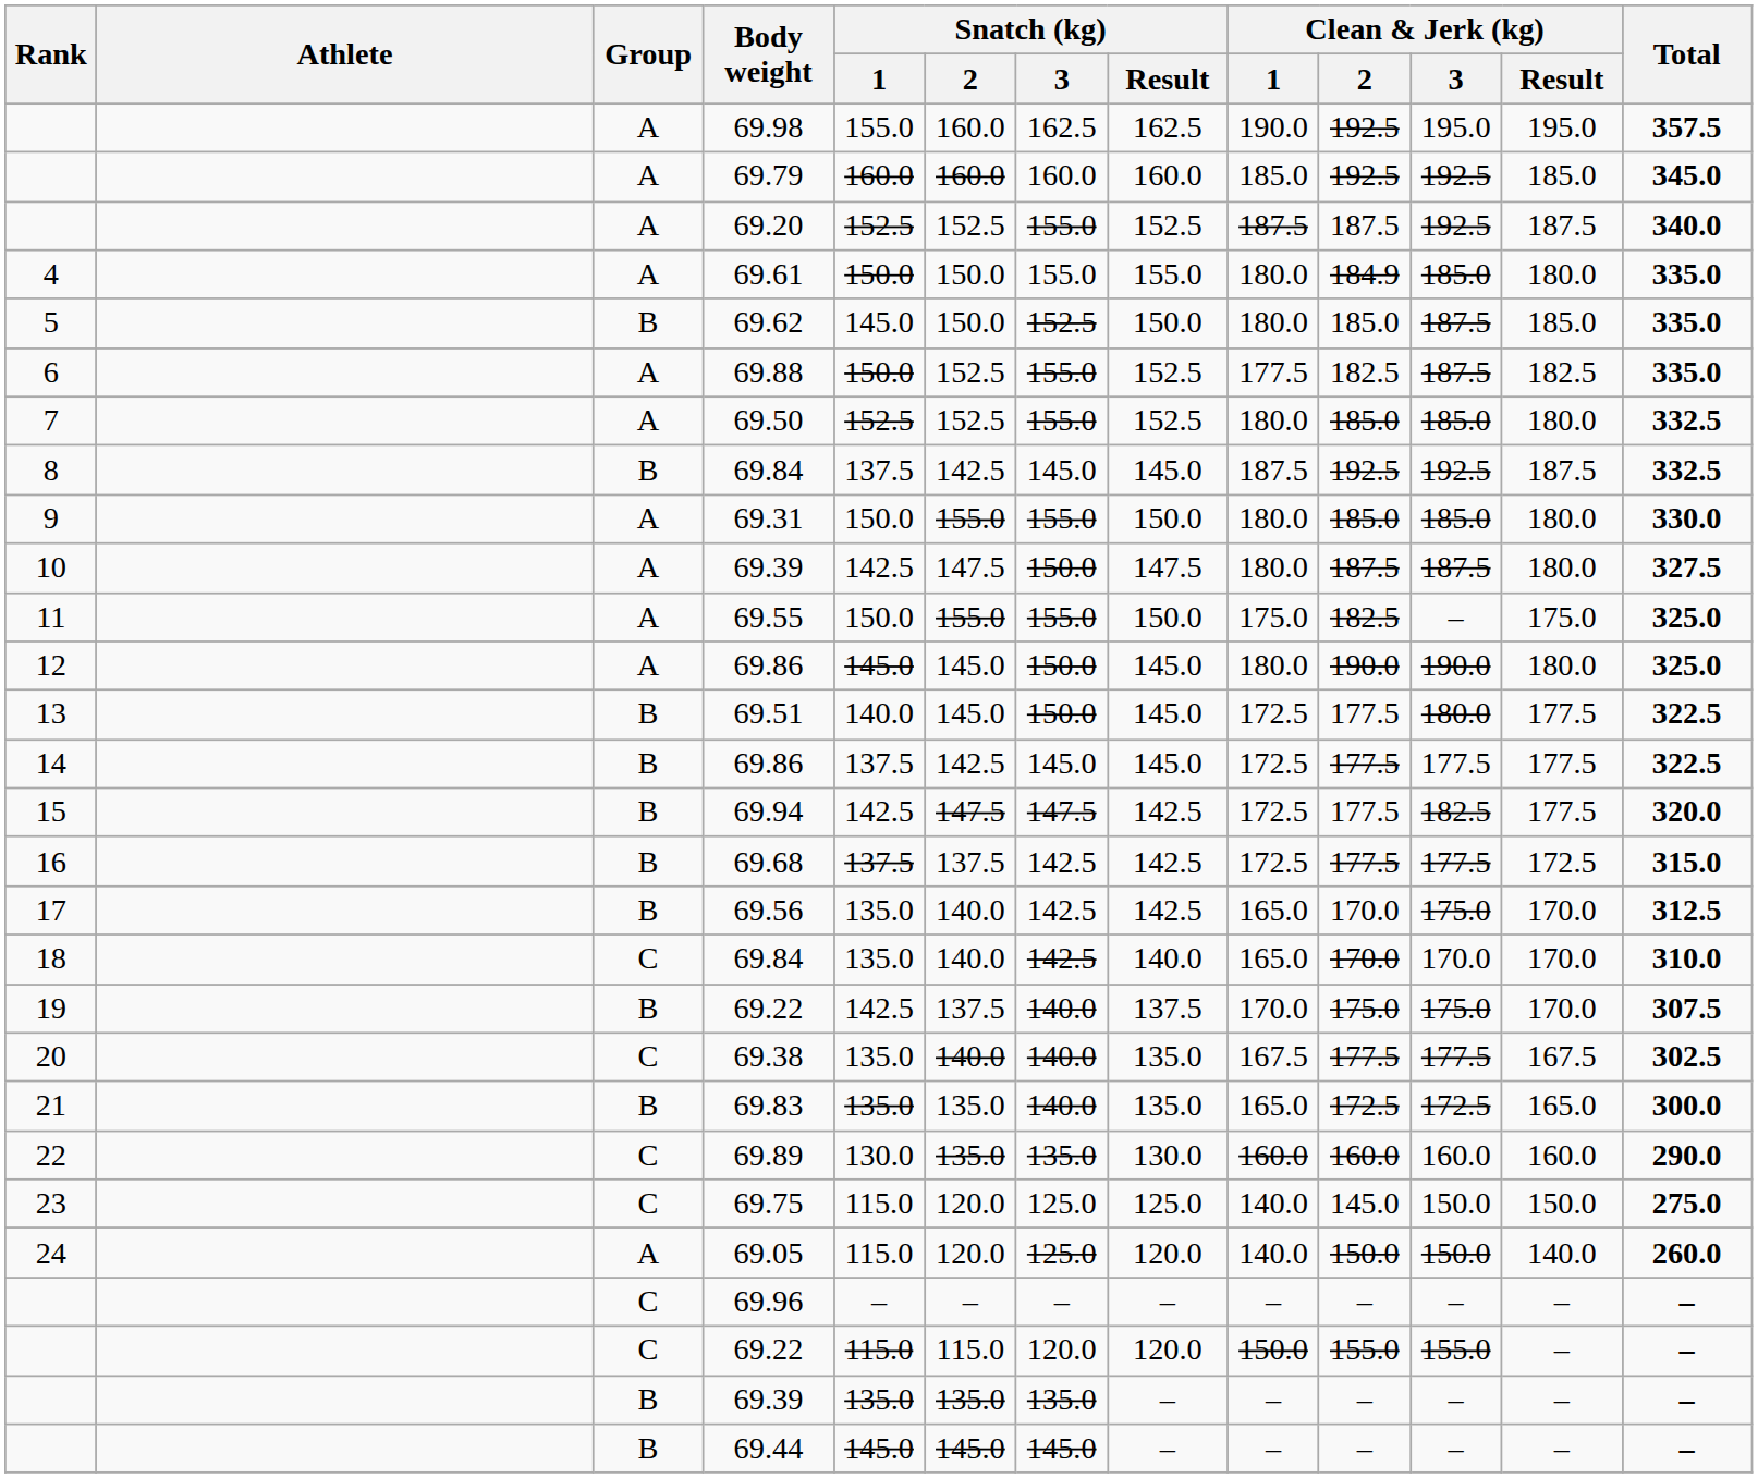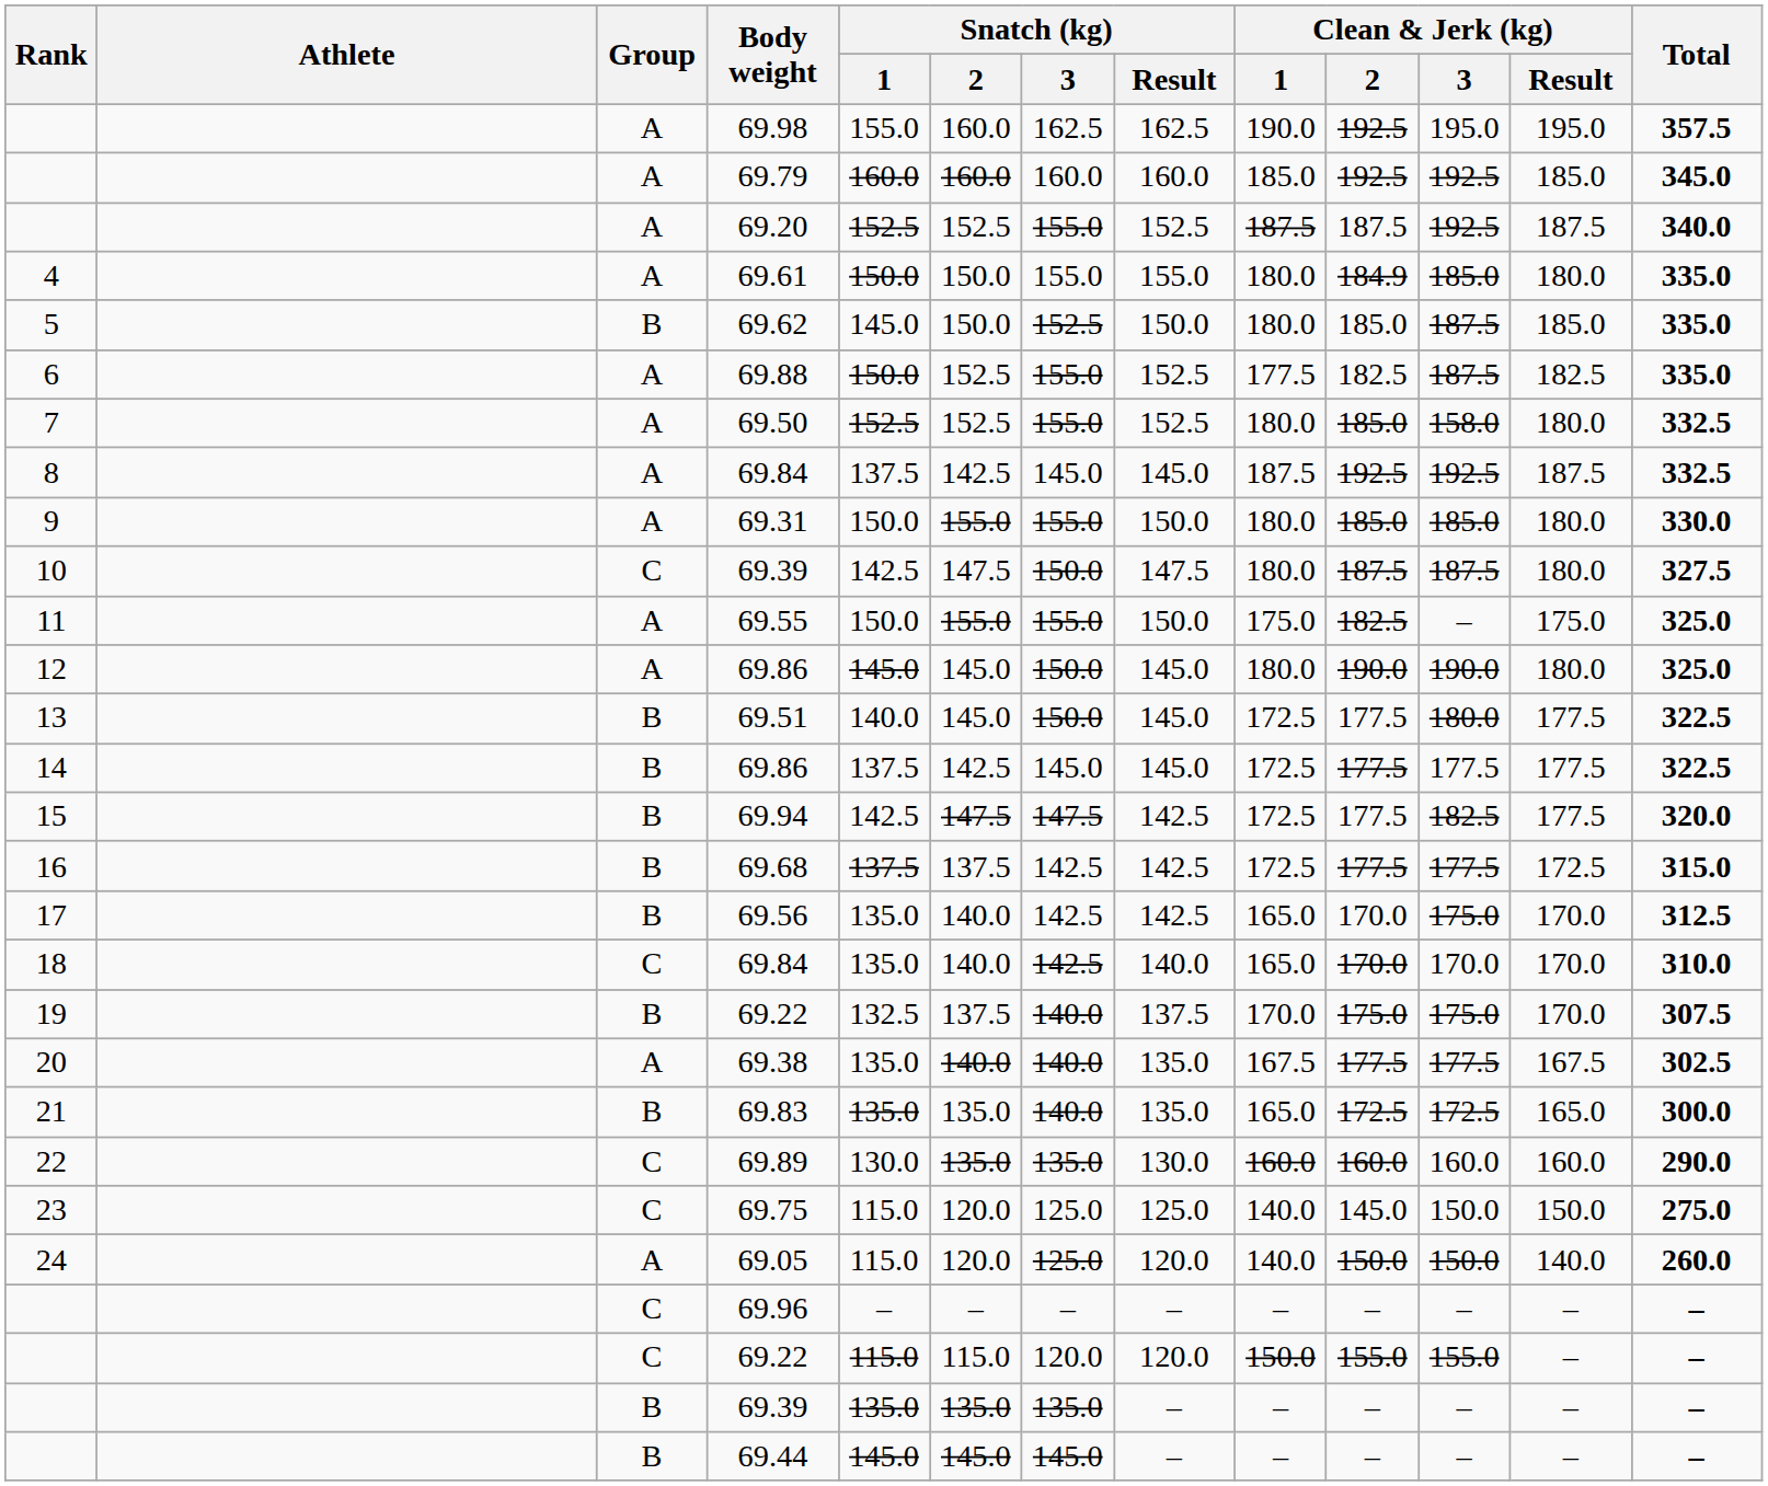69.50 | Clean & Jerk (kg) / 3: 185.0 -> 158.0
8 / 69.84 | Group: B -> A
10 / 69.39 | Group: A -> C
19 / 69.22 | Snatch (kg) / 1: 142.5 -> 132.5
69.38 | Group: C -> A
